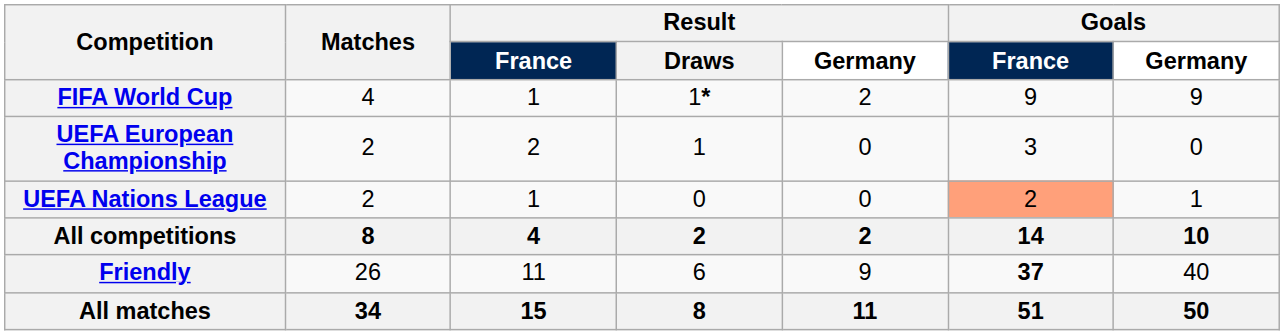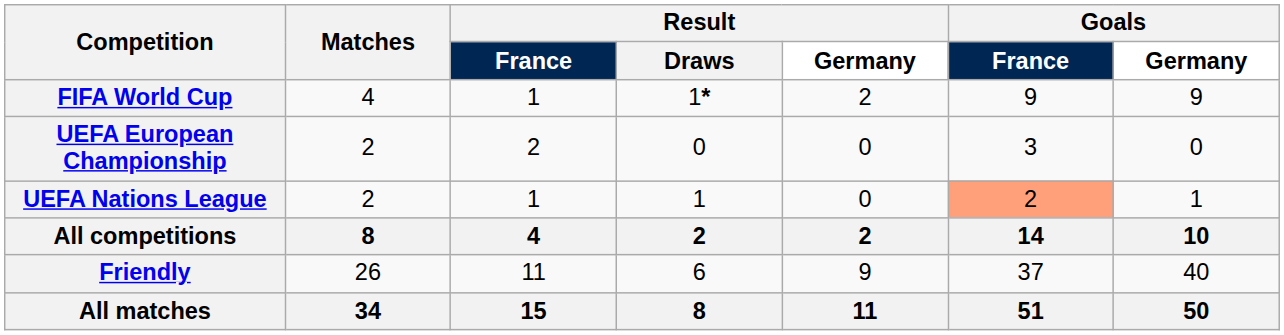UEFA European Championship | Result / Draws: 1 -> 0
UEFA Nations League | Result / Draws: 0 -> 1
Friendly | Goals / France: bold -> normal
